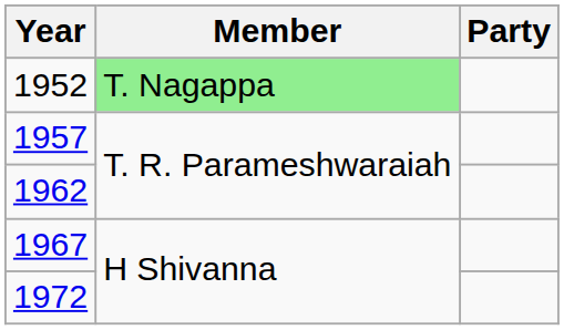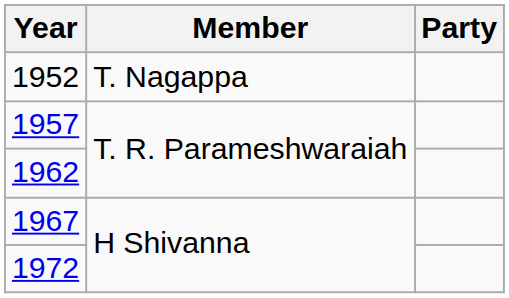1952 | Member: lightgreen background -> no background
